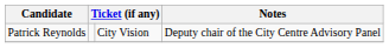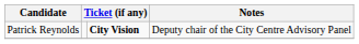Patrick Reynolds | column 3: normal -> bold
